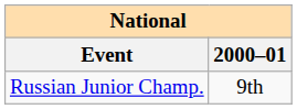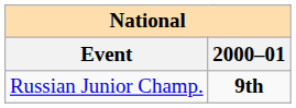Russian Junior Champ. | 2000–01: normal -> bold
